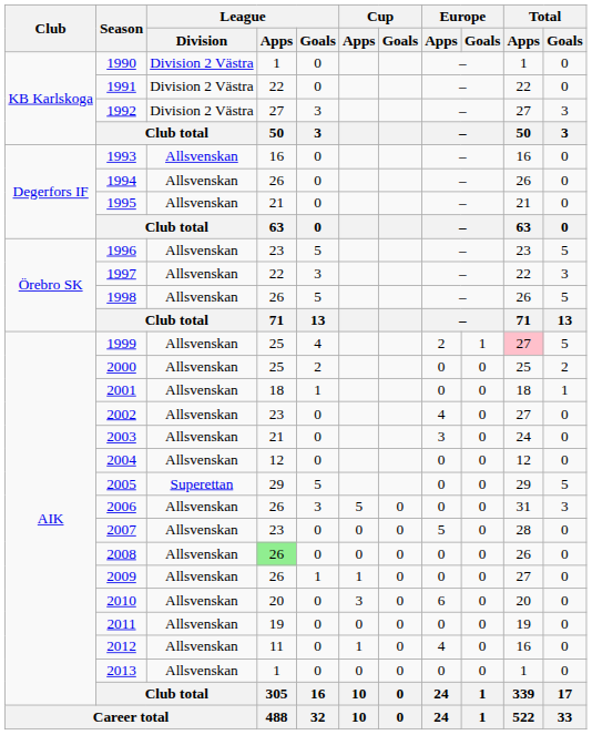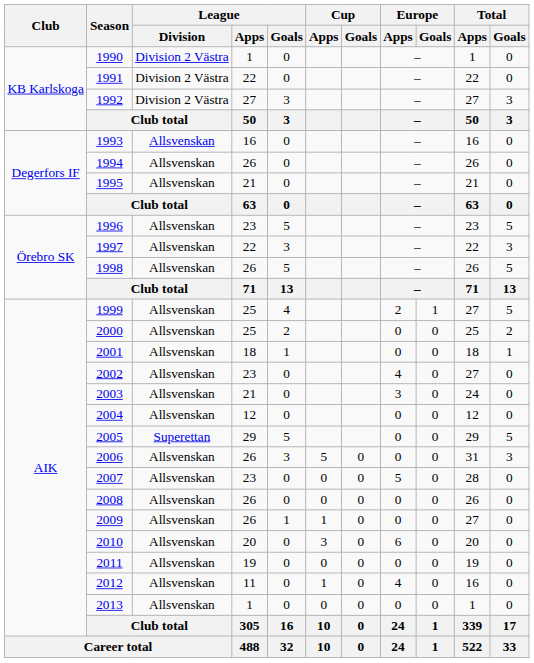1999 | Total / Apps: pink background -> no background
2008 | League / Apps: lightgreen background -> no background
